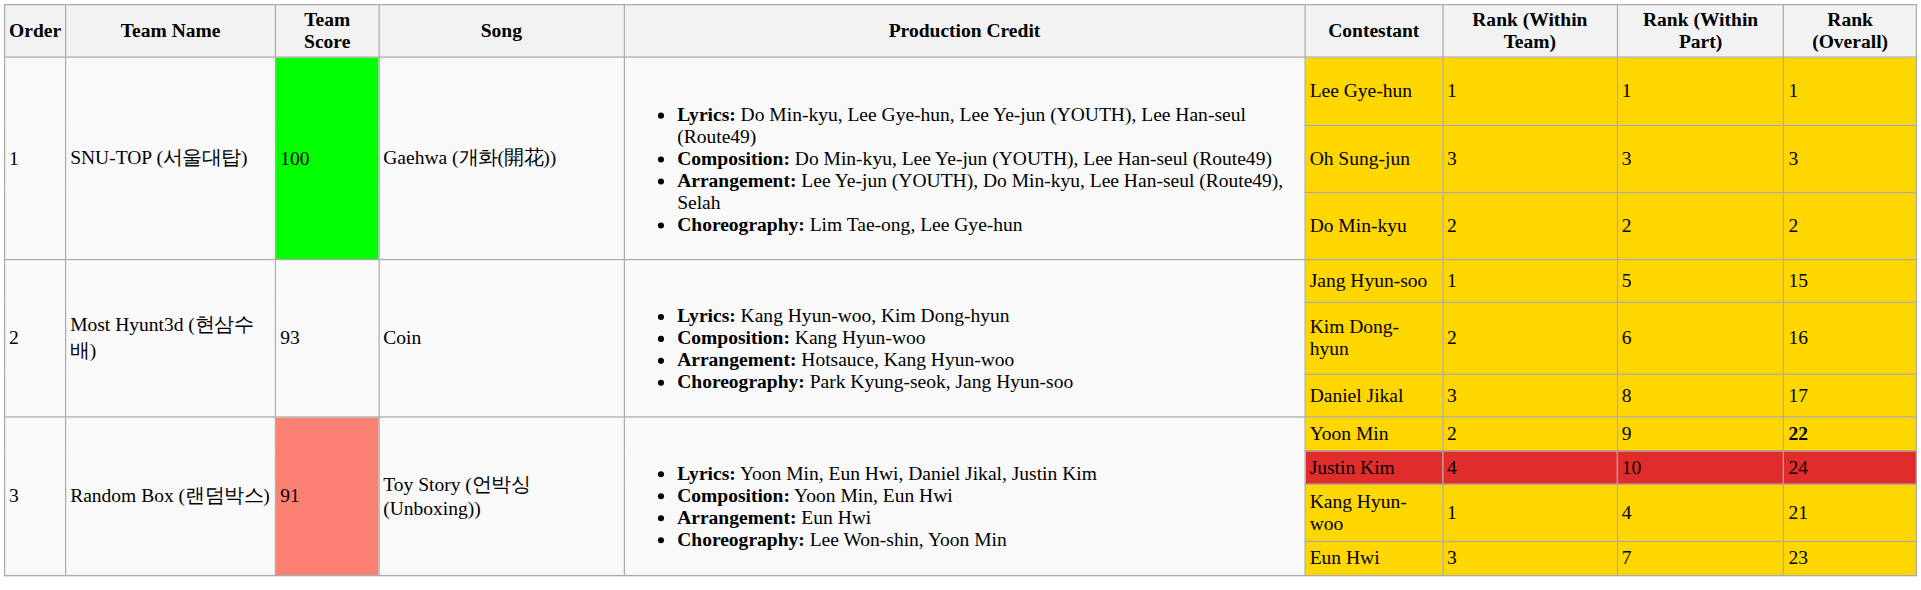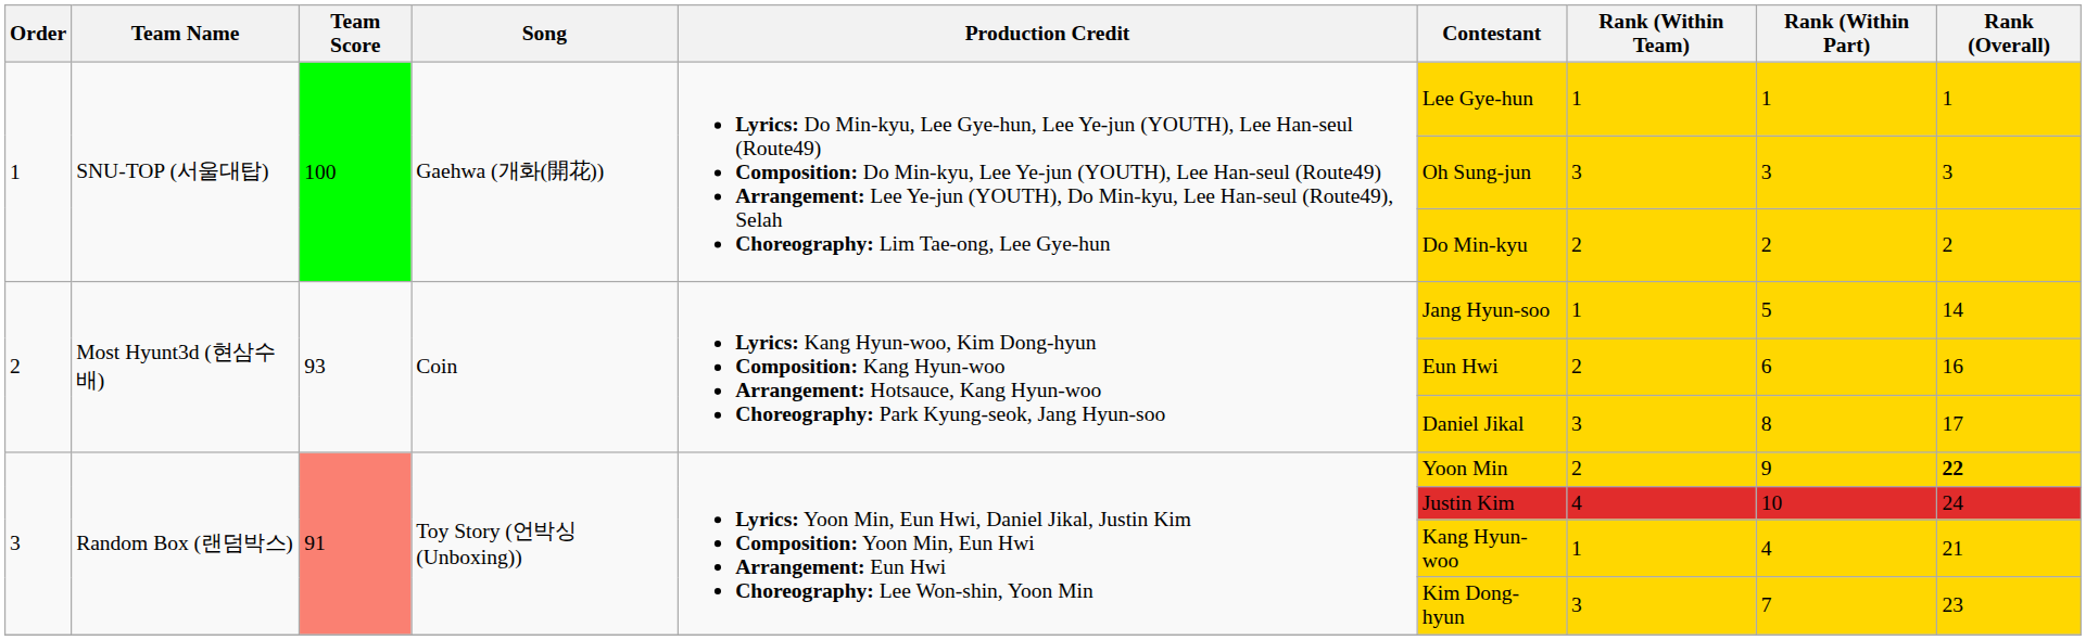row 5 | Rank (Overall): 15 -> 14
row 6 | Contestant: Kim Dong-hyun -> Eun Hwi
row 11 | Contestant: Eun Hwi -> Kim Dong-hyun
